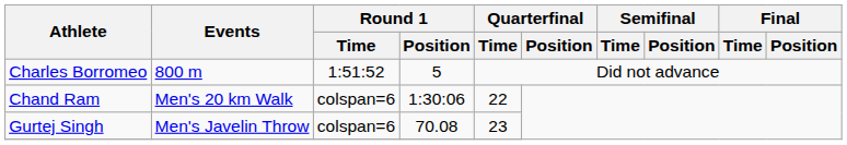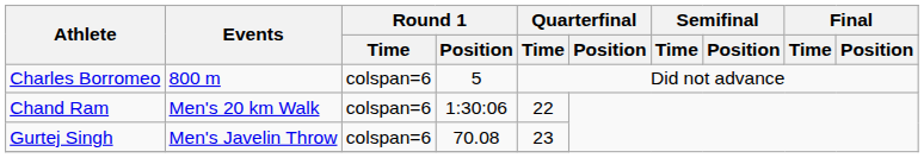Charles Borromeo | Round 1 / Time: 1:51:52 -> colspan=6
